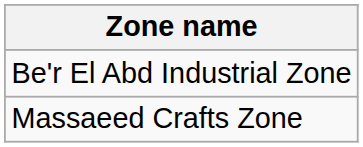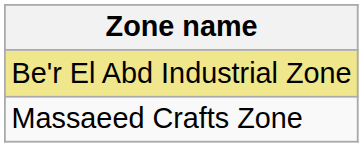row 2 | column 1: no background -> khaki background
